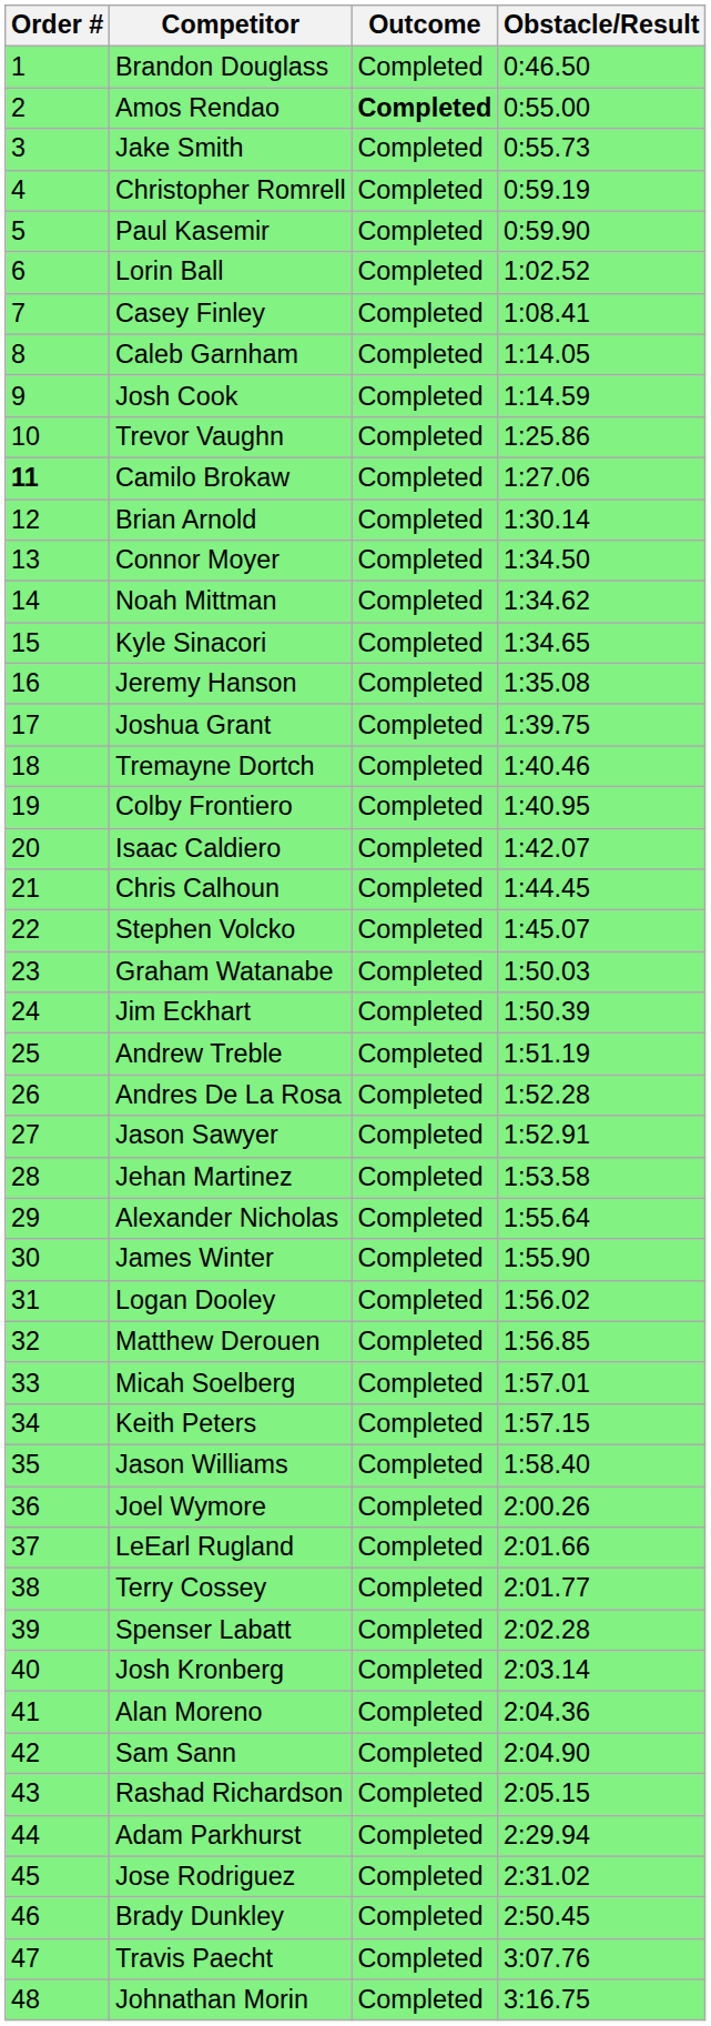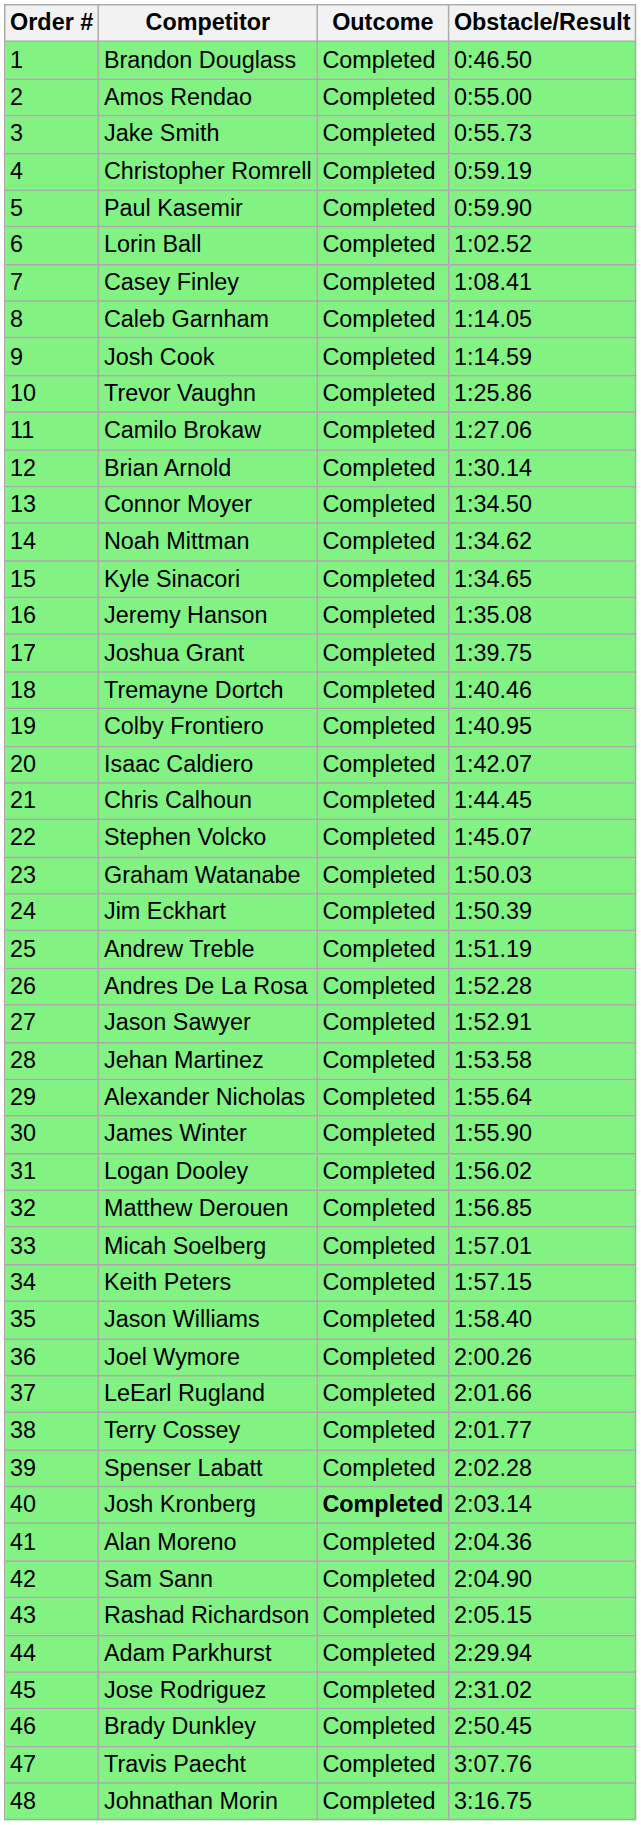Amos Rendao | Outcome: bold -> normal
Camilo Brokaw | Order #: bold -> normal
Josh Kronberg | Outcome: normal -> bold
